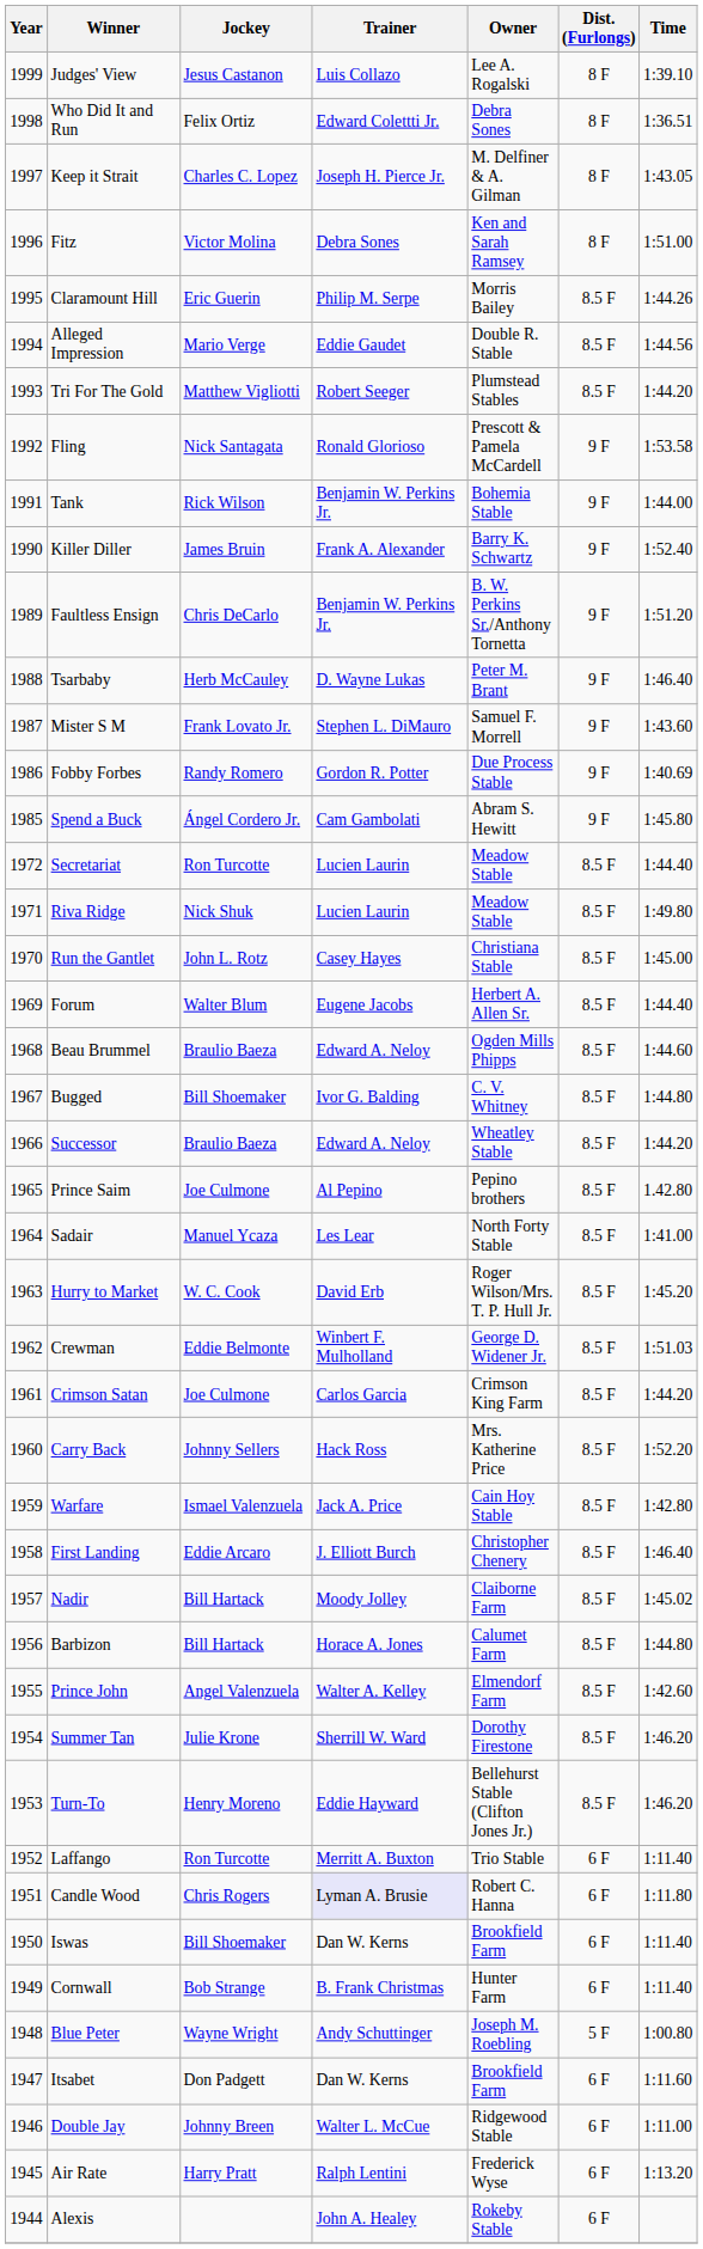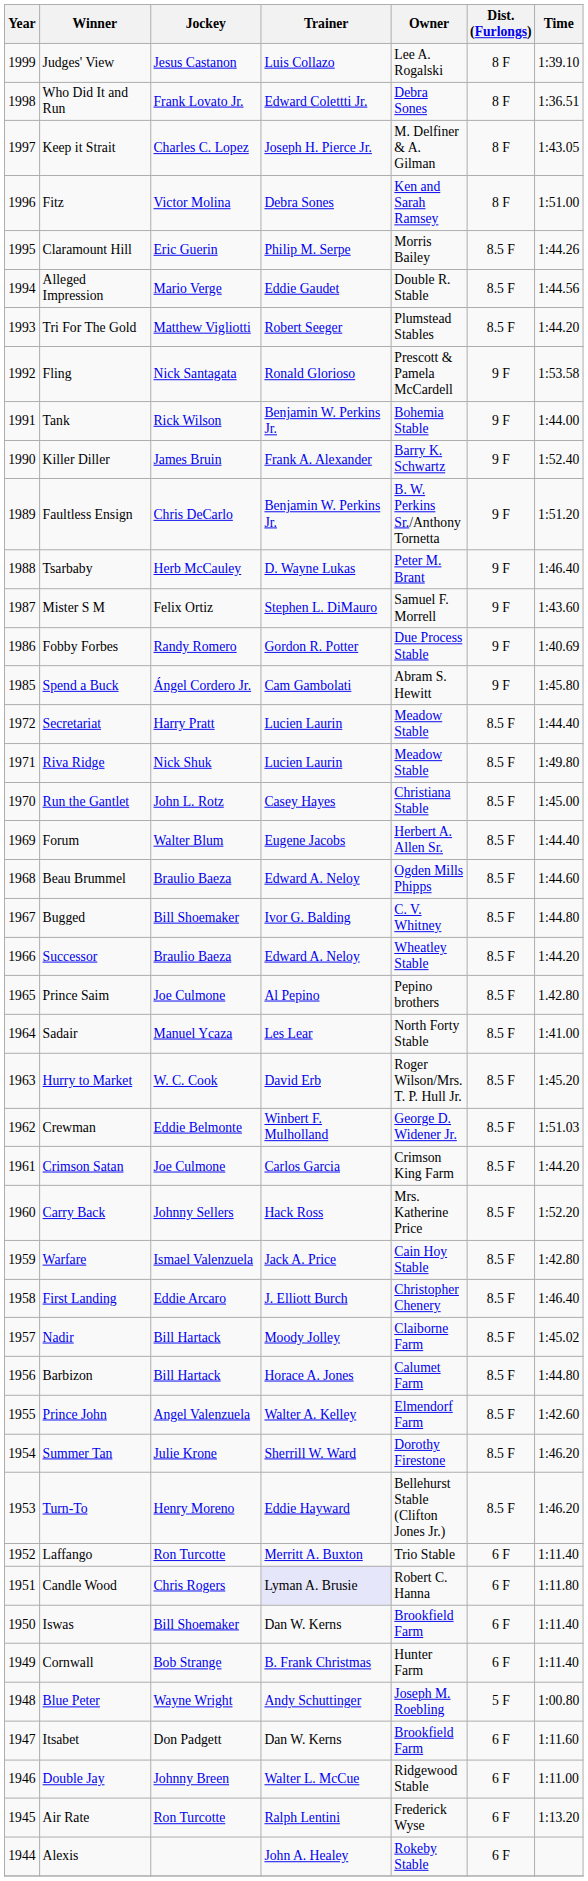Who Did It and Run | Jockey: Felix Ortiz -> Frank Lovato Jr.
Mister S M | Jockey: Frank Lovato Jr. -> Felix Ortiz
Secretariat | Jockey: Ron Turcotte -> Harry Pratt
Air Rate | Jockey: Harry Pratt -> Ron Turcotte
